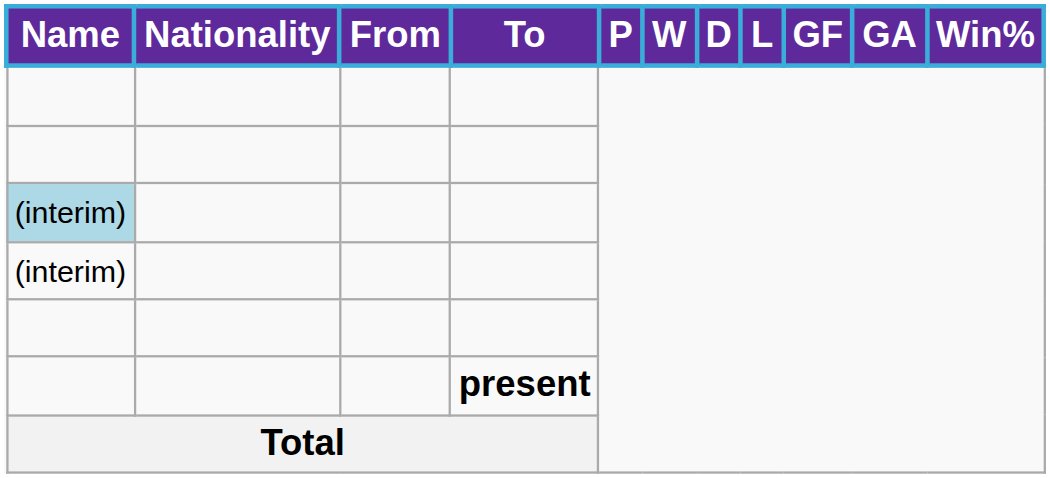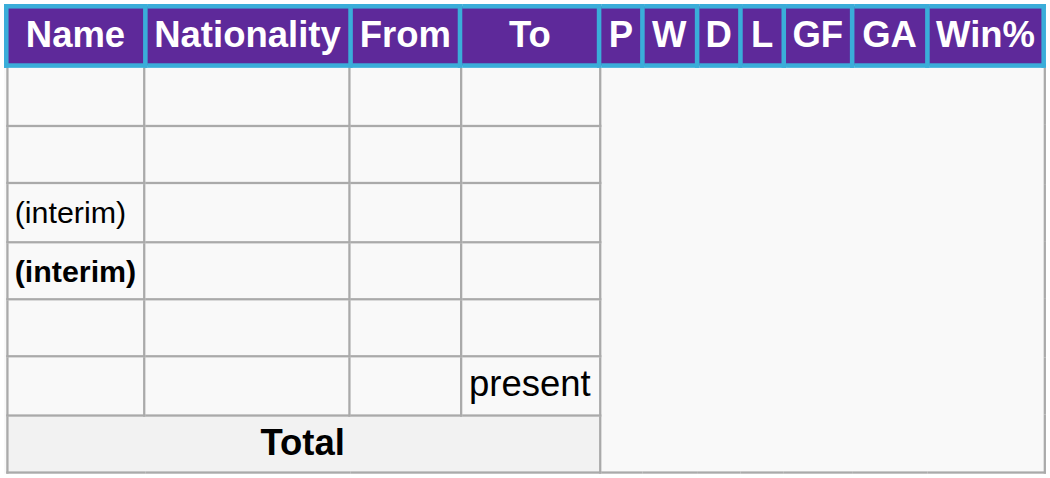row 4 | Name: lightblue background -> no background
row 5 | Name: normal -> bold
row 7 | To: bold -> normal
